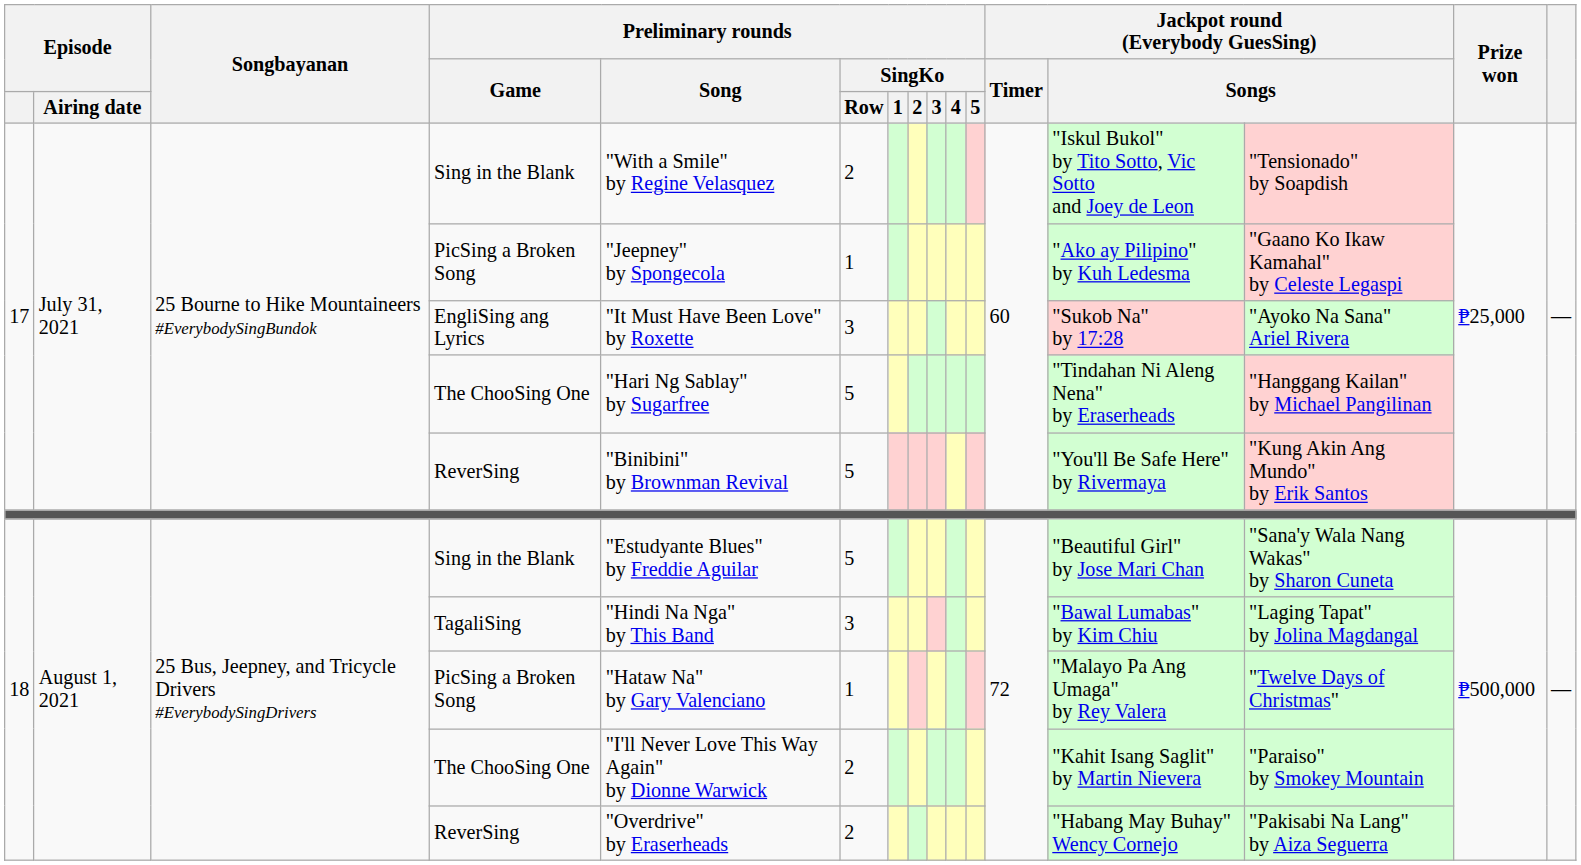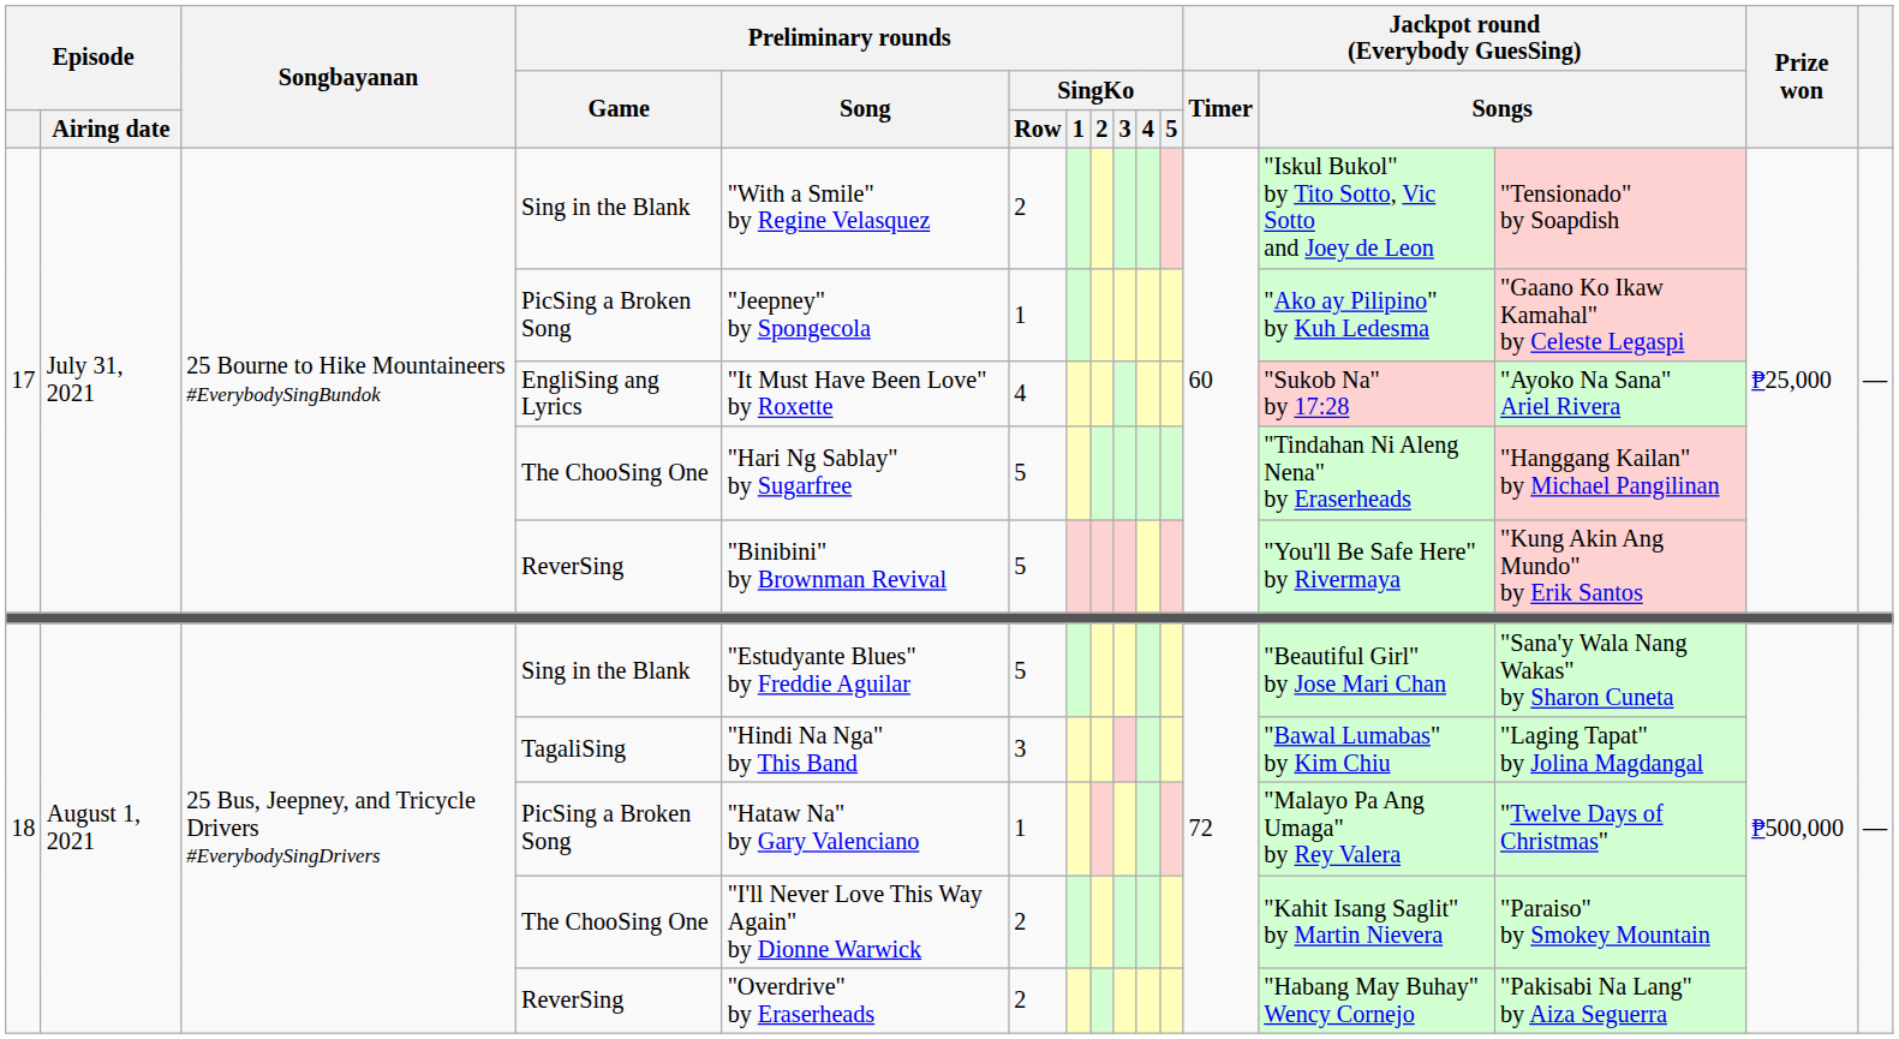EngliSing ang Lyrics | Preliminary rounds / SingKo / Row: 3 -> 4
